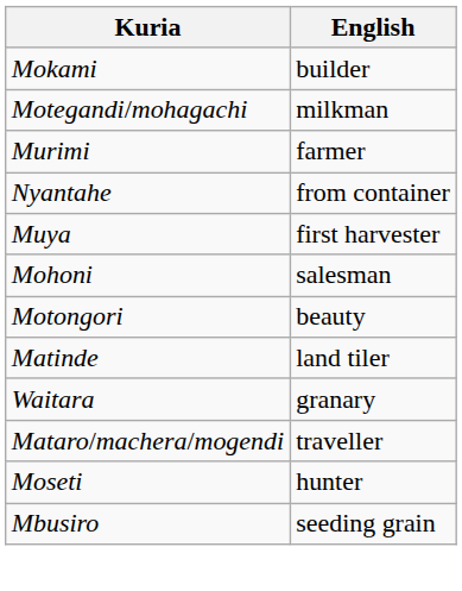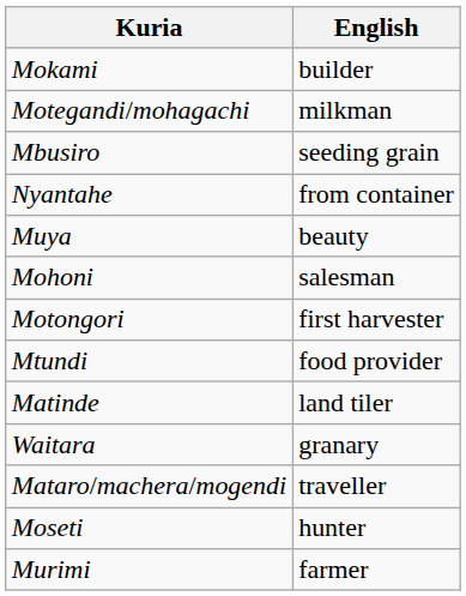rows swapped: Murimi <-> Mbusiro
Muya | English: first harvester -> beauty
Motongori | English: beauty -> first harvester
+ row: Mtundi | food provider
